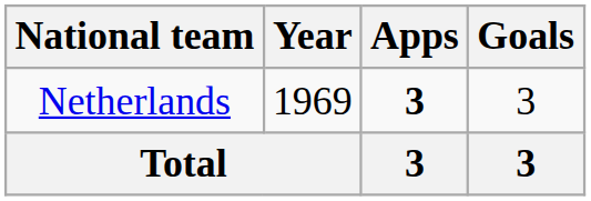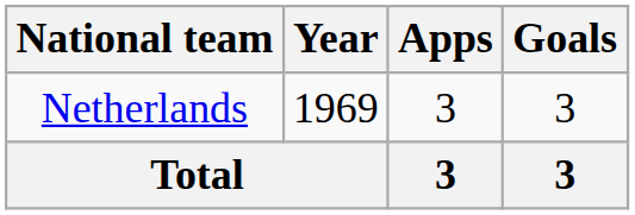Netherlands | Apps: bold -> normal
